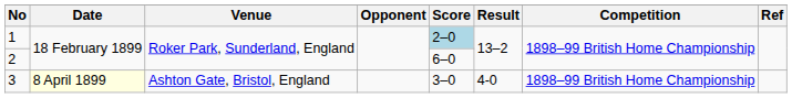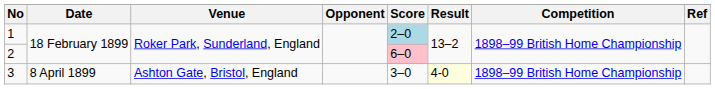2 | Score: no background -> pink background
3 | Date: lightyellow background -> no background
3 | Result: no background -> lightyellow background
